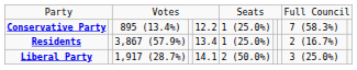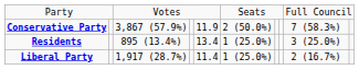Conservative Party | column 3: 895 (13.4%) -> 3,867 (57.9%)
Conservative Party | column 5: 12.2 -> 11.9
Conservative Party | column 6: 1 (25.0%) -> 2 (50.0%)
Residents | column 3: 3,867 (57.9%) -> 895 (13.4%)
Residents | column 9: 2 (16.7%) -> 3 (25.0%)
Liberal Party | column 5: 14.1 -> 11.4
Liberal Party | column 6: 2 (50.0%) -> 1 (25.0%)
Liberal Party | column 9: 3 (25.0%) -> 2 (16.7%)
